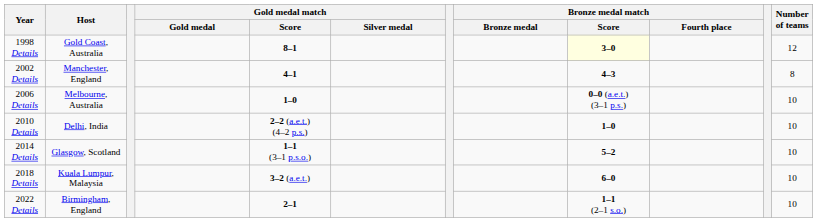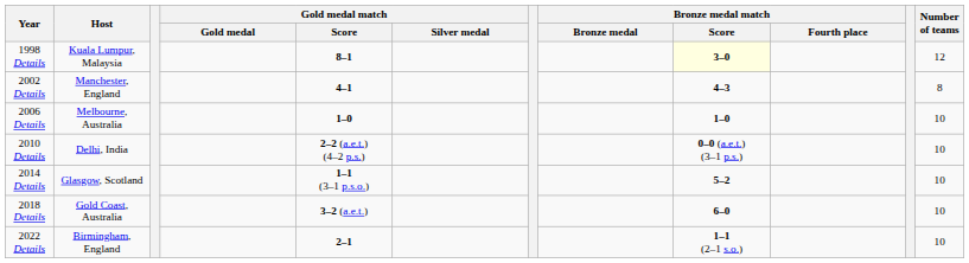1998 Details | Host: Gold Coast, Australia -> Kuala Lumpur, Malaysia
2006 Details | Bronze medal match / Score: 0–0 (a.e.t.) (3–1 p.s.) -> 1–0
2010 Details | Bronze medal match / Score: 1–0 -> 0–0 (a.e.t.) (3–1 p.s.)
2018 Details | Host: Kuala Lumpur, Malaysia -> Gold Coast, Australia
